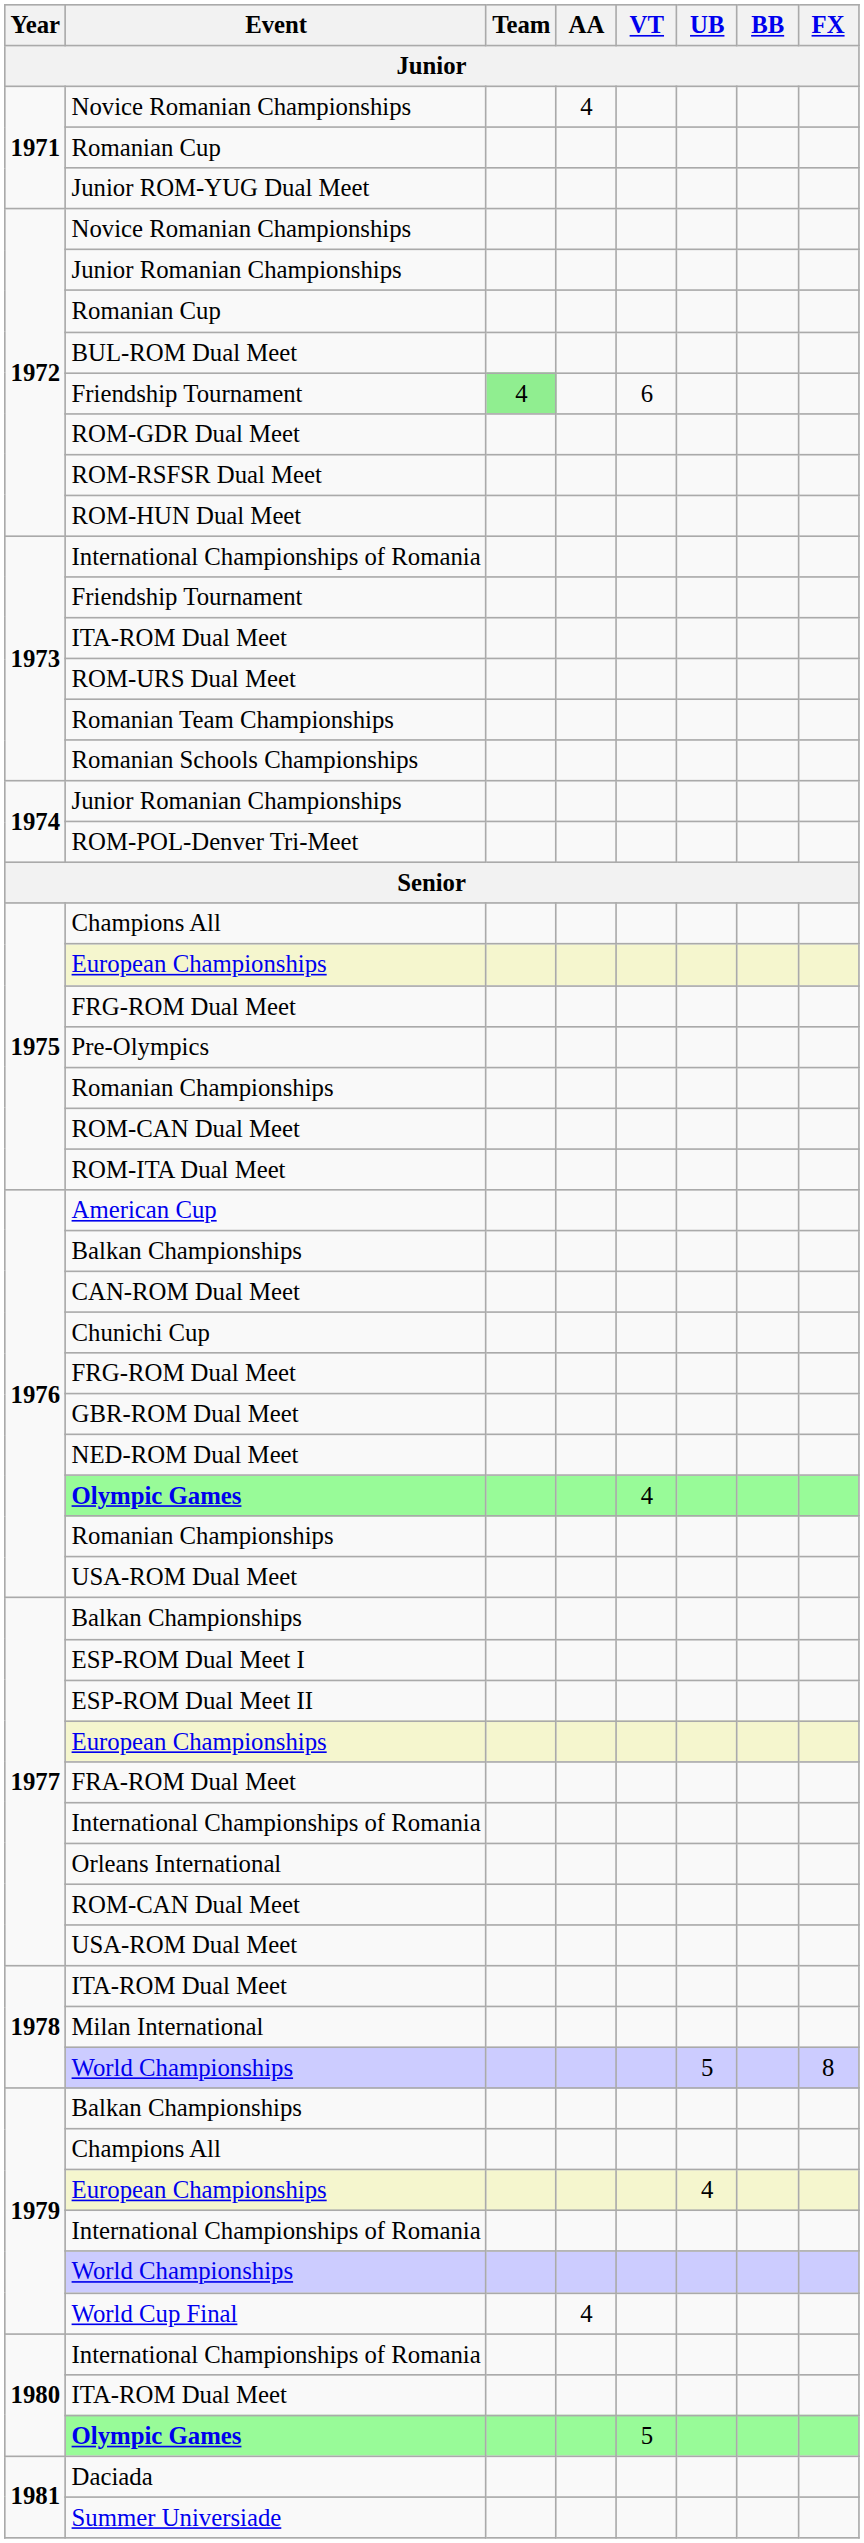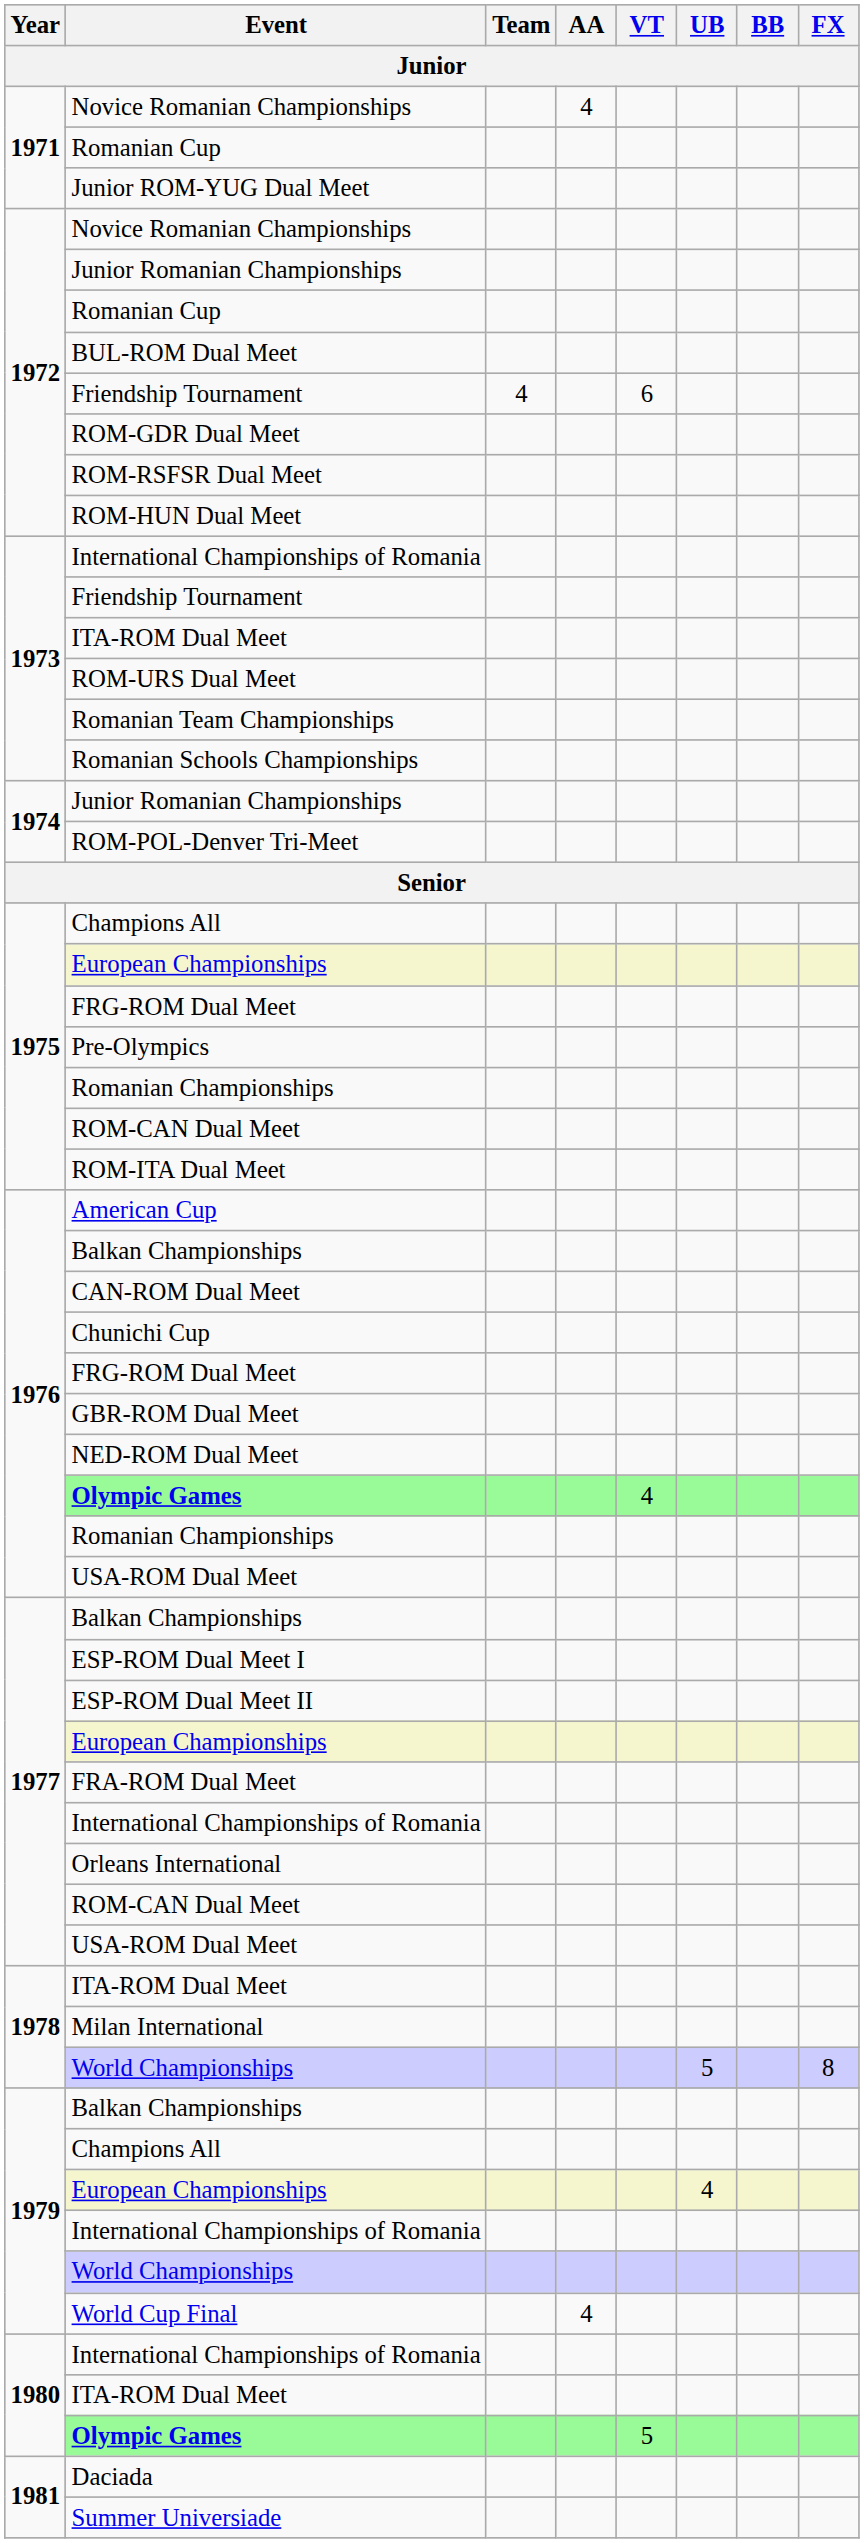1972 / Friendship Tournament | Team / Junior: lightgreen background -> no background
